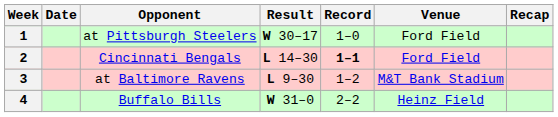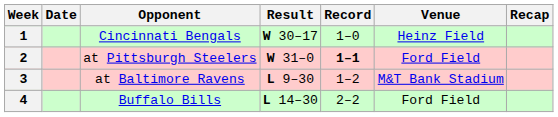1 | Opponent: at Pittsburgh Steelers -> Cincinnati Bengals
1 | Venue: Ford Field -> Heinz Field
2 | Opponent: Cincinnati Bengals -> at Pittsburgh Steelers
2 | Result: L 14–30 -> W 31–0
4 | Result: W 31–0 -> L 14–30
4 | Venue: Heinz Field -> Ford Field
